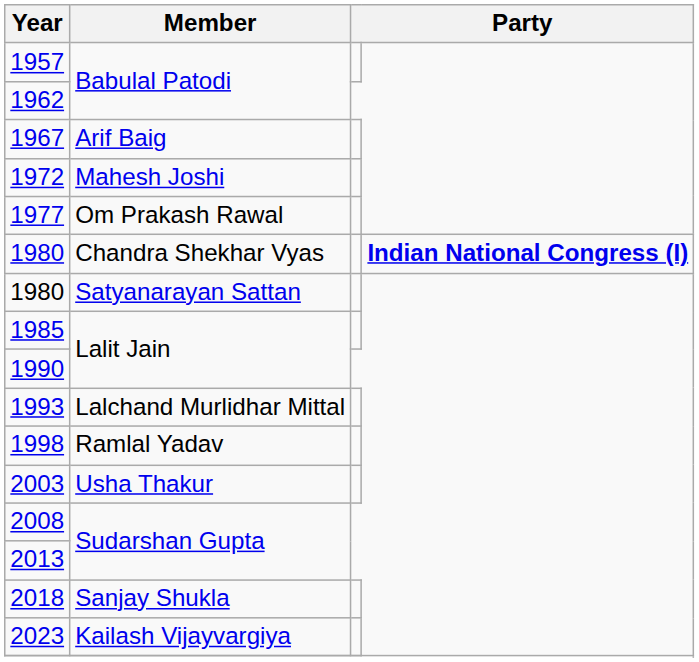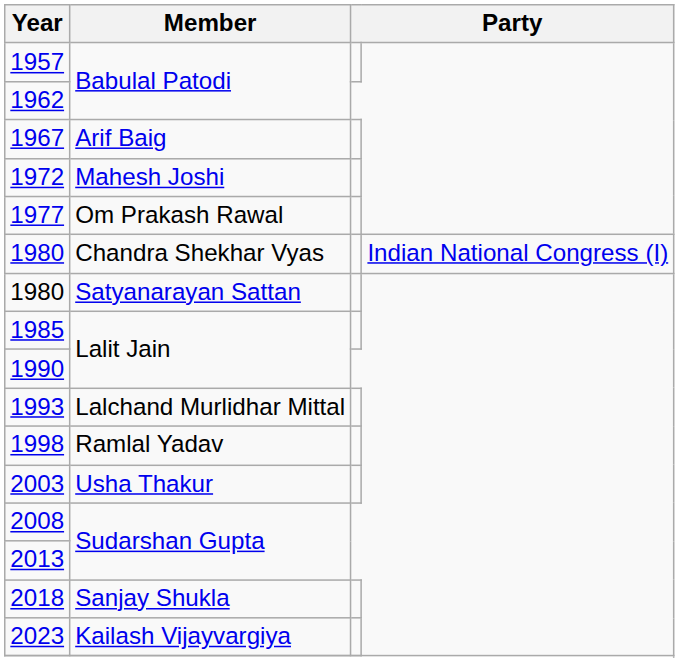1980 / Chandra Shekhar Vyas | column 4: bold -> normal
